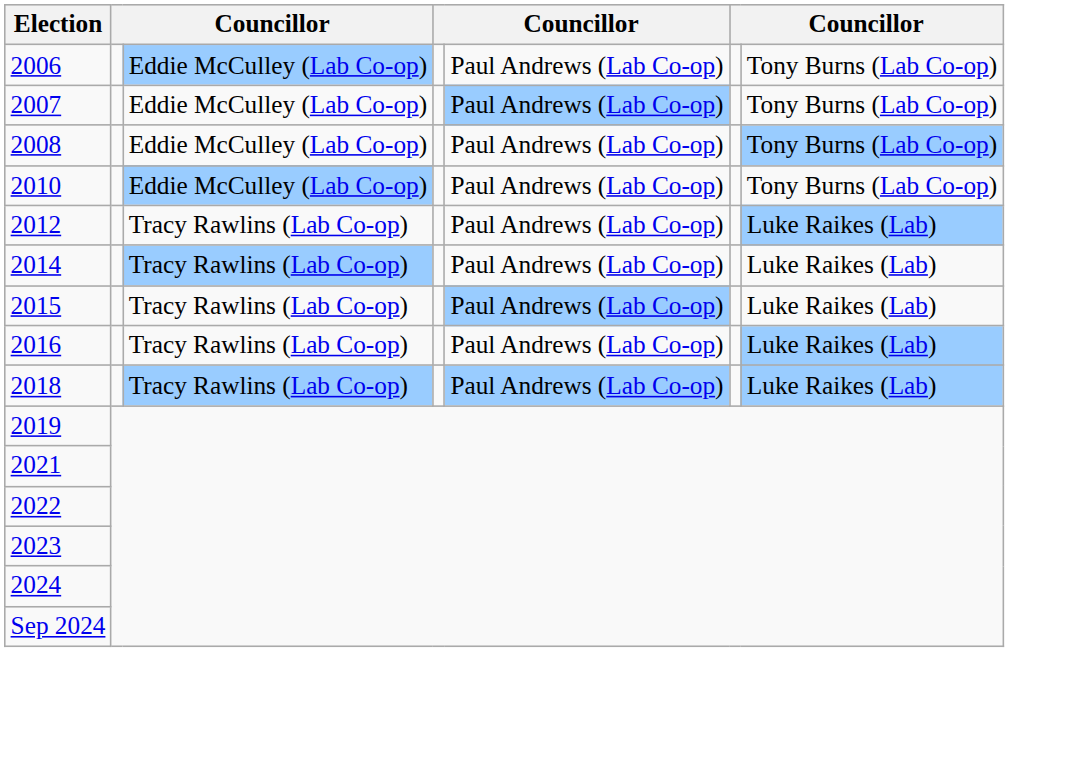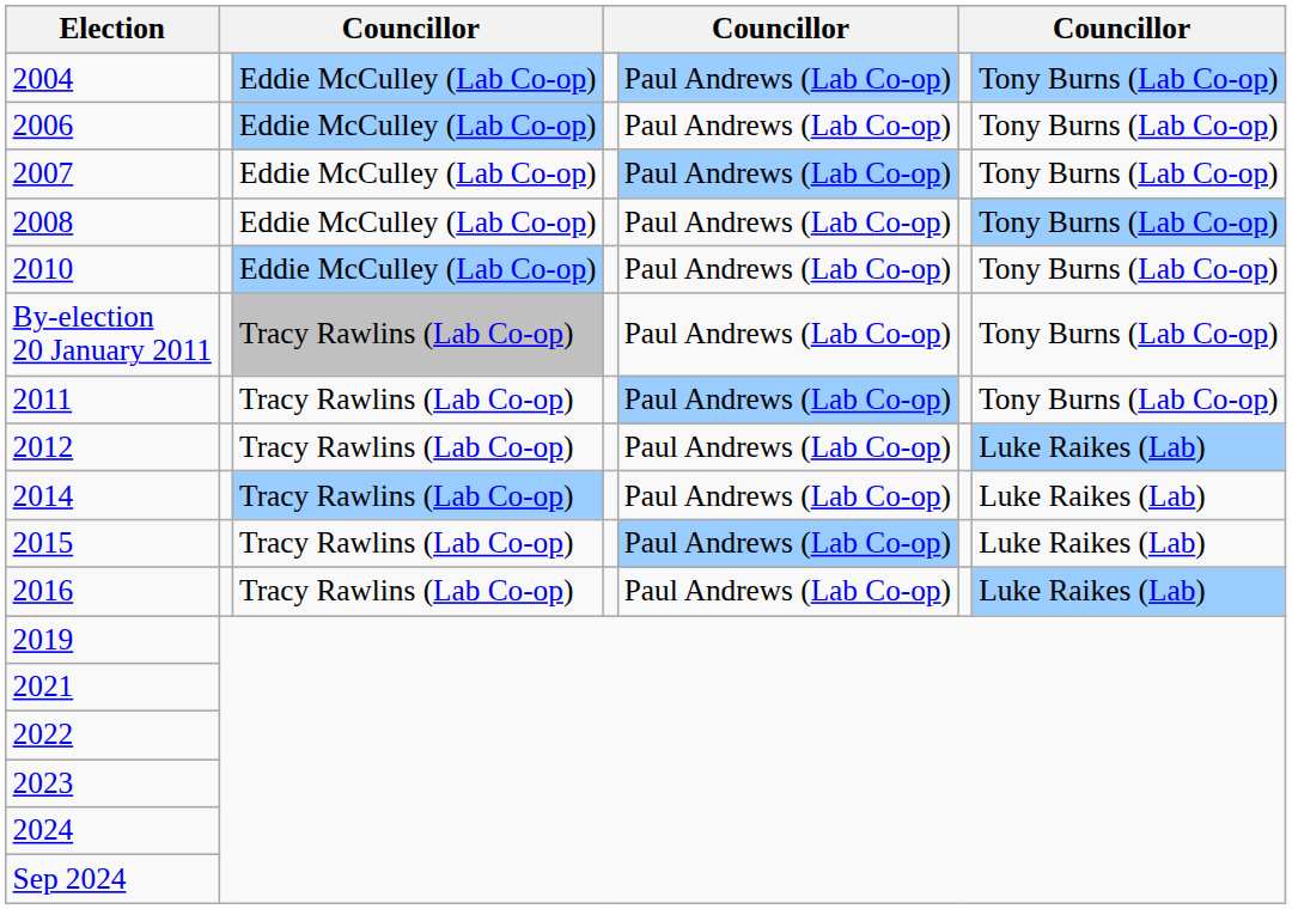+ row: 2004 | Eddie McCulley (Lab Co-op) | Paul Andrews (Lab Co-op) | Tony Burns (Lab Co-op)
+ row: By-election 20 January 2011 | Tracy Rawlins (Lab Co-op) | Paul Andrews (Lab Co-op) | Tony Burns (Lab Co-op)
+ row: 2011 | Tracy Rawlins (Lab Co-op) | Paul Andrews (Lab Co-op) | Tony Burns (Lab Co-op)
- row: 2018 | Tracy Rawlins (Lab Co-op) | Paul Andrews (Lab Co-op) | Luke Raikes (Lab)
